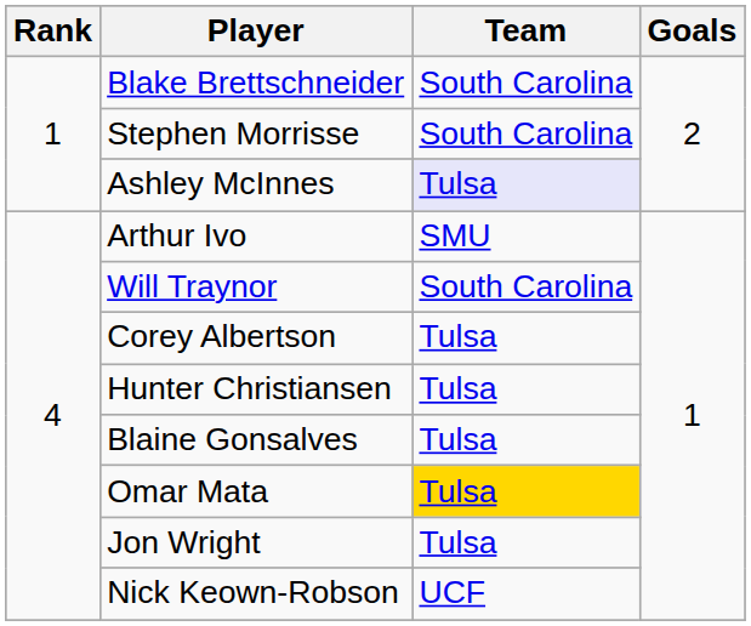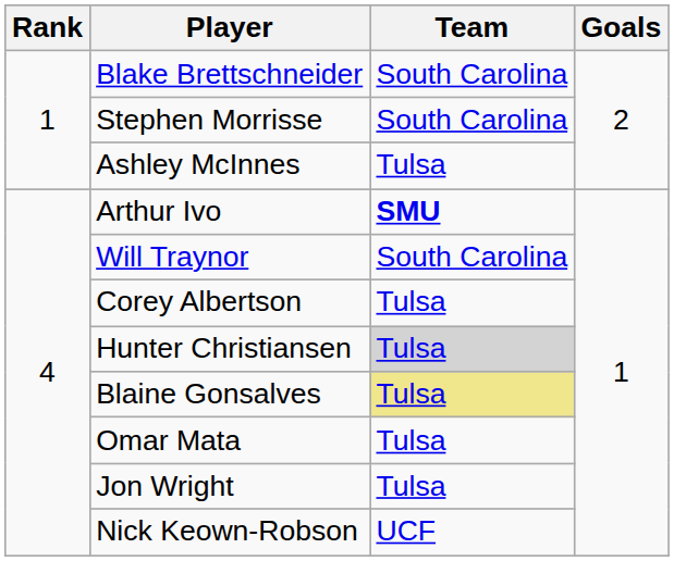Ashley McInnes | Team: lavender background -> no background
Arthur Ivo | Team: normal -> bold
Hunter Christiansen | Team: no background -> lightgrey background
Blaine Gonsalves | Team: no background -> khaki background
Omar Mata | Team: gold background -> no background
